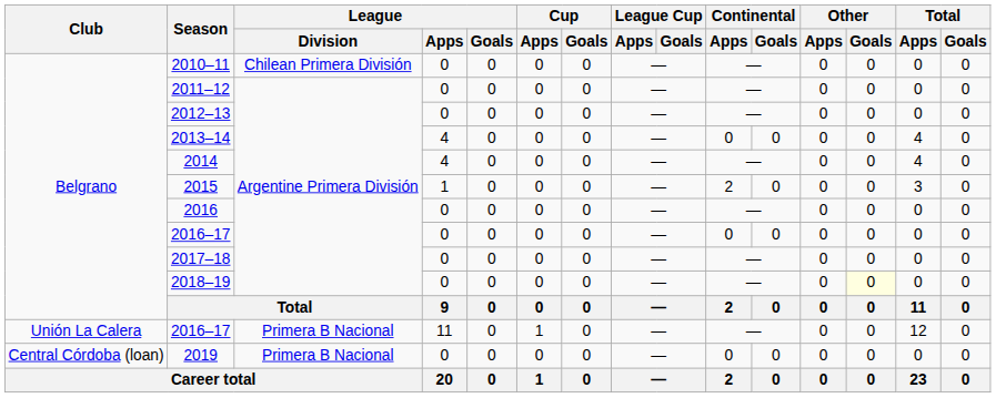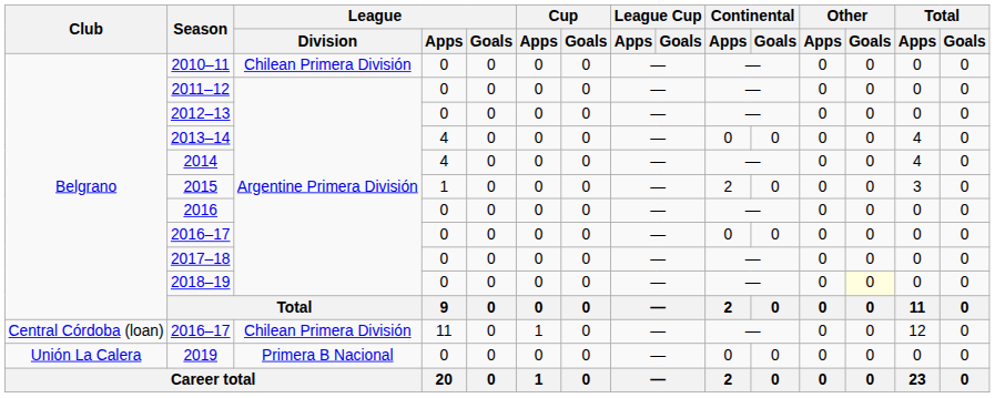2016–17 / 11 | Club: Unión La Calera -> Central Córdoba (loan)
2016–17 / 11 | League / Division: Primera B Nacional -> Chilean Primera División
2019 | Club: Central Córdoba (loan) -> Unión La Calera
